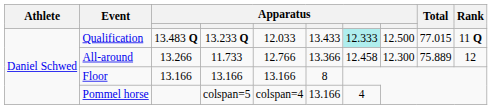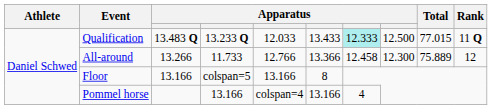Floor | column 4: 13.166 -> colspan=5
Pommel horse | column 4: colspan=5 -> 13.166
